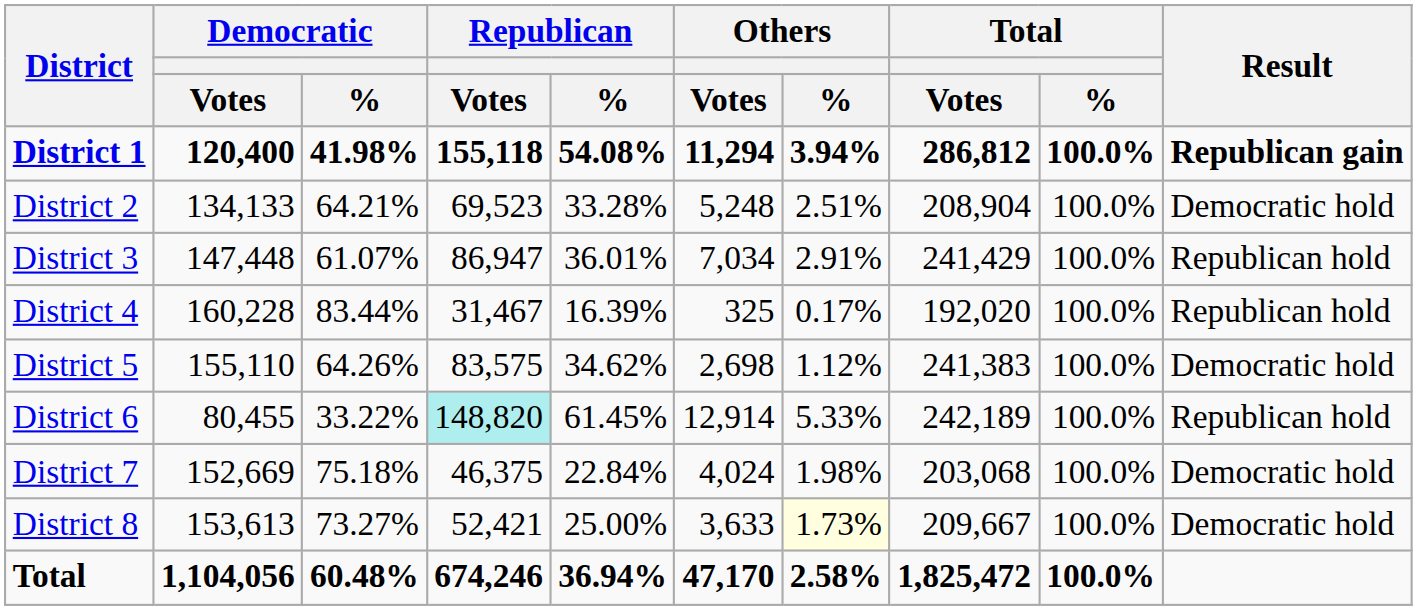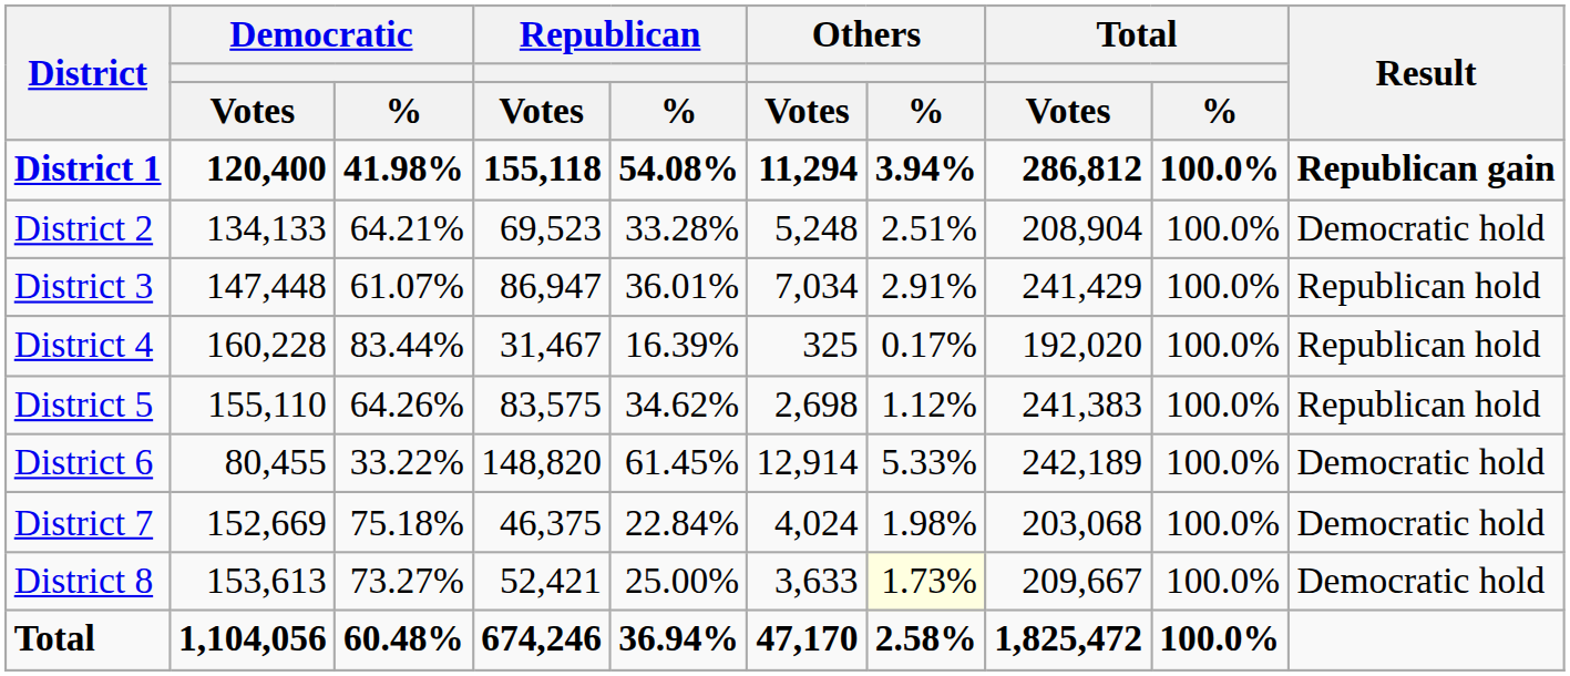District 5 | Result: Democratic hold -> Republican hold
District 6 | Republican / Votes: paleturquoise background -> no background
District 6 | Result: Republican hold -> Democratic hold
